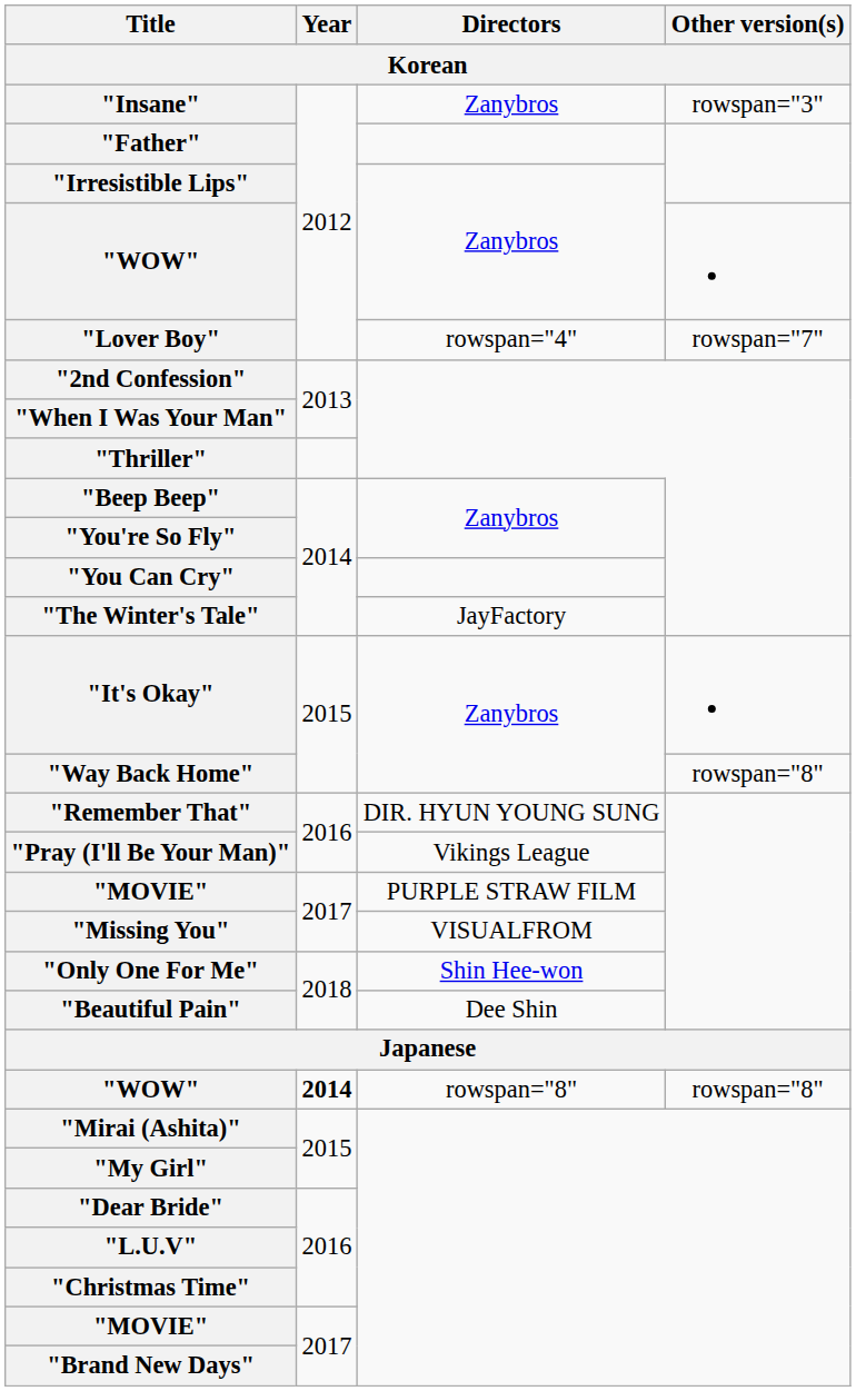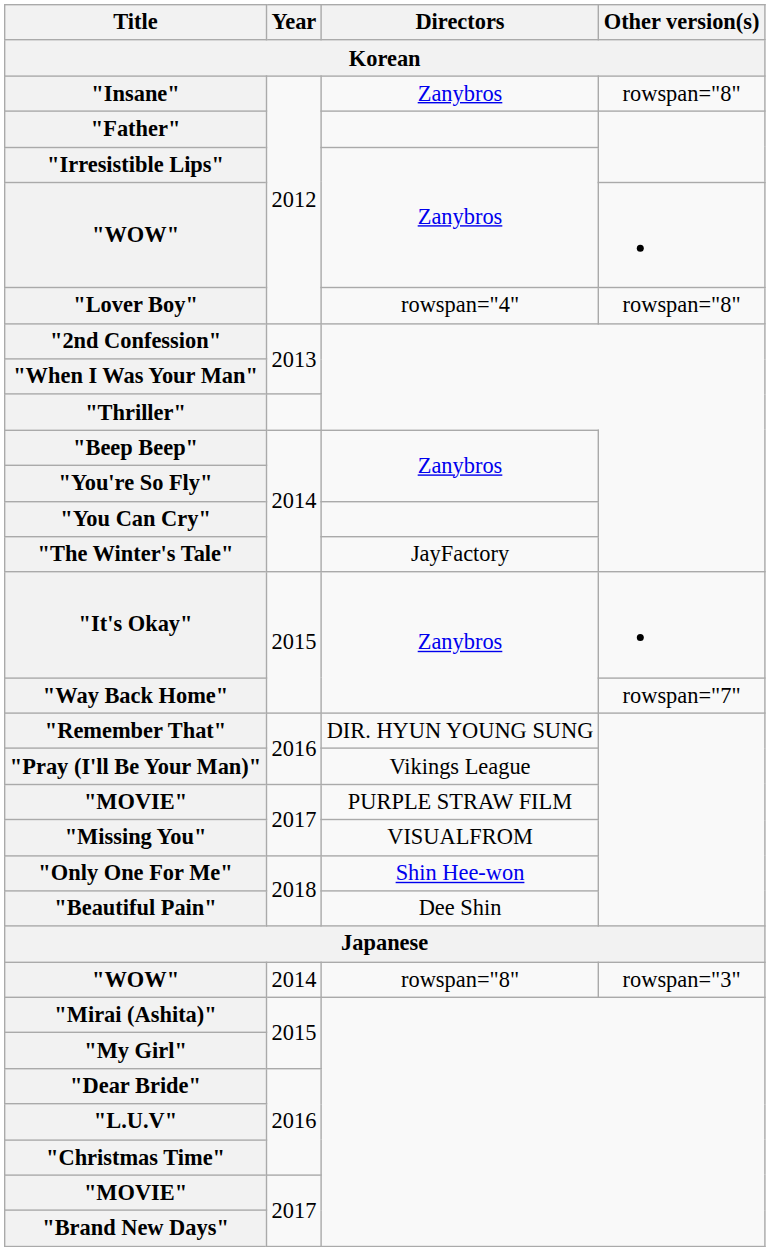"Insane" | Other version(s): rowspan="3" -> rowspan="8"
"Lover Boy" | Other version(s): rowspan="7" -> rowspan="8"
"Way Back Home" | Other version(s): rowspan="8" -> rowspan="7"
"WOW" / rowspan="8" | Year: bold -> normal
"WOW" / rowspan="8" | Other version(s): rowspan="8" -> rowspan="3"
